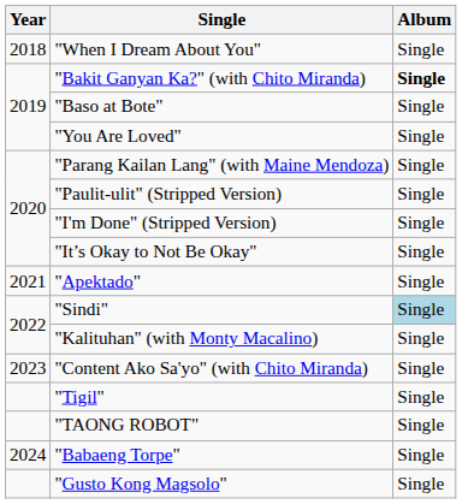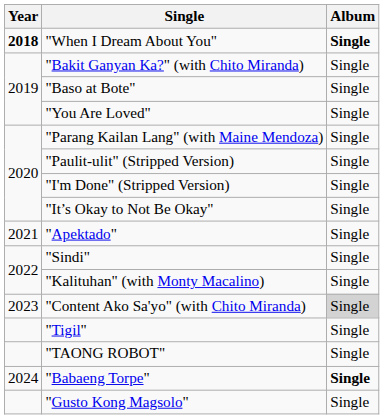"When I Dream About You" | Year: normal -> bold
"When I Dream About You" | Album: normal -> bold
"Bakit Ganyan Ka?" (with Chito Miranda) | Album: bold -> normal
"Sindi" | Album: lightblue background -> no background
"Content Ako Sa'yo" (with Chito Miranda) | Album: no background -> lightgrey background
"Babaeng Torpe" | Album: normal -> bold
